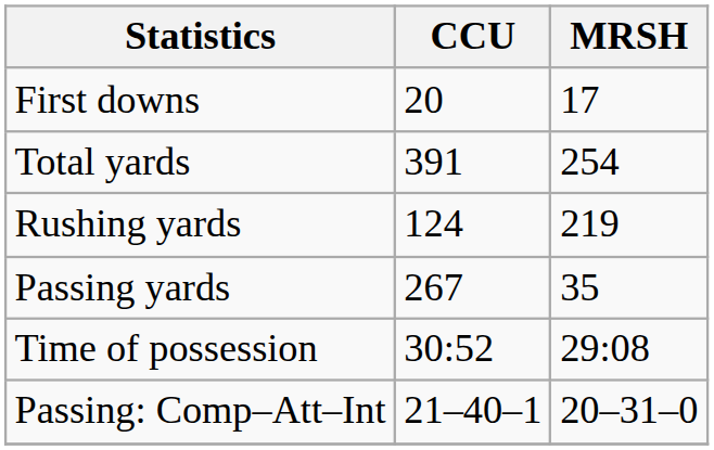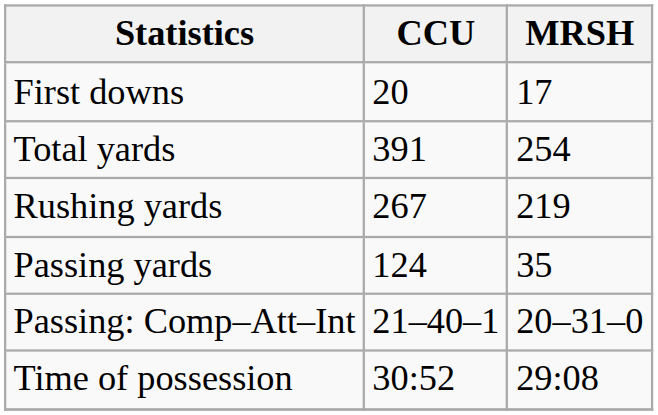Rushing yards | CCU: 124 -> 267
Passing yards | CCU: 267 -> 124
rows swapped: Passing: Comp–Att–Int <-> Time of possession
